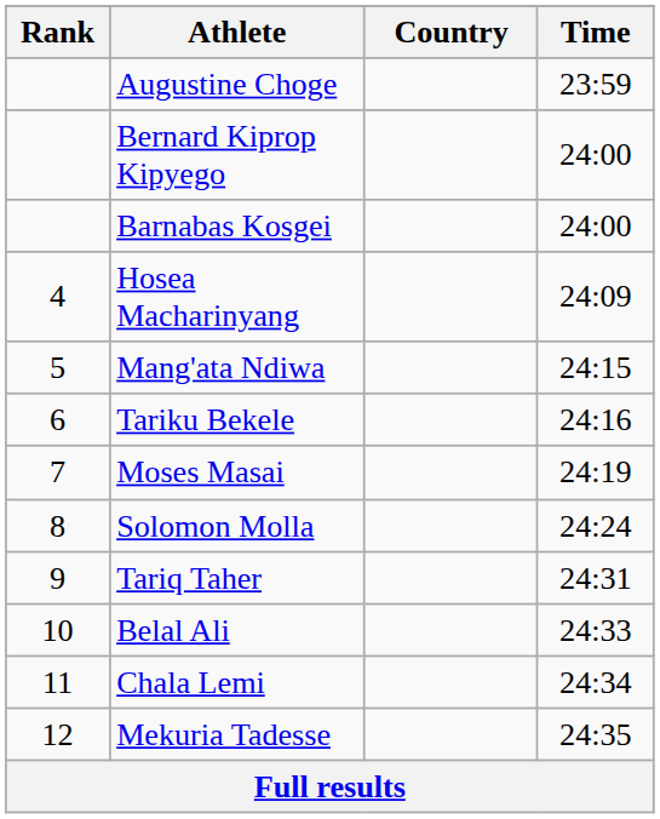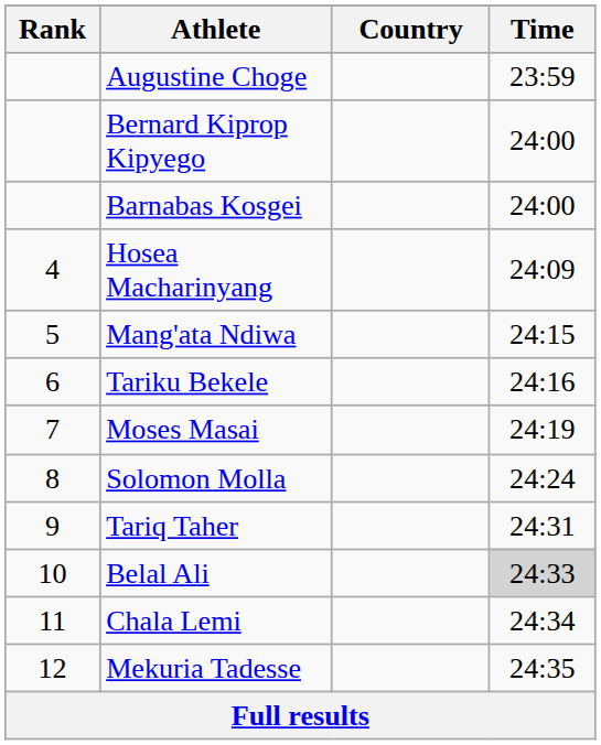Belal Ali | Time: no background -> lightgrey background
